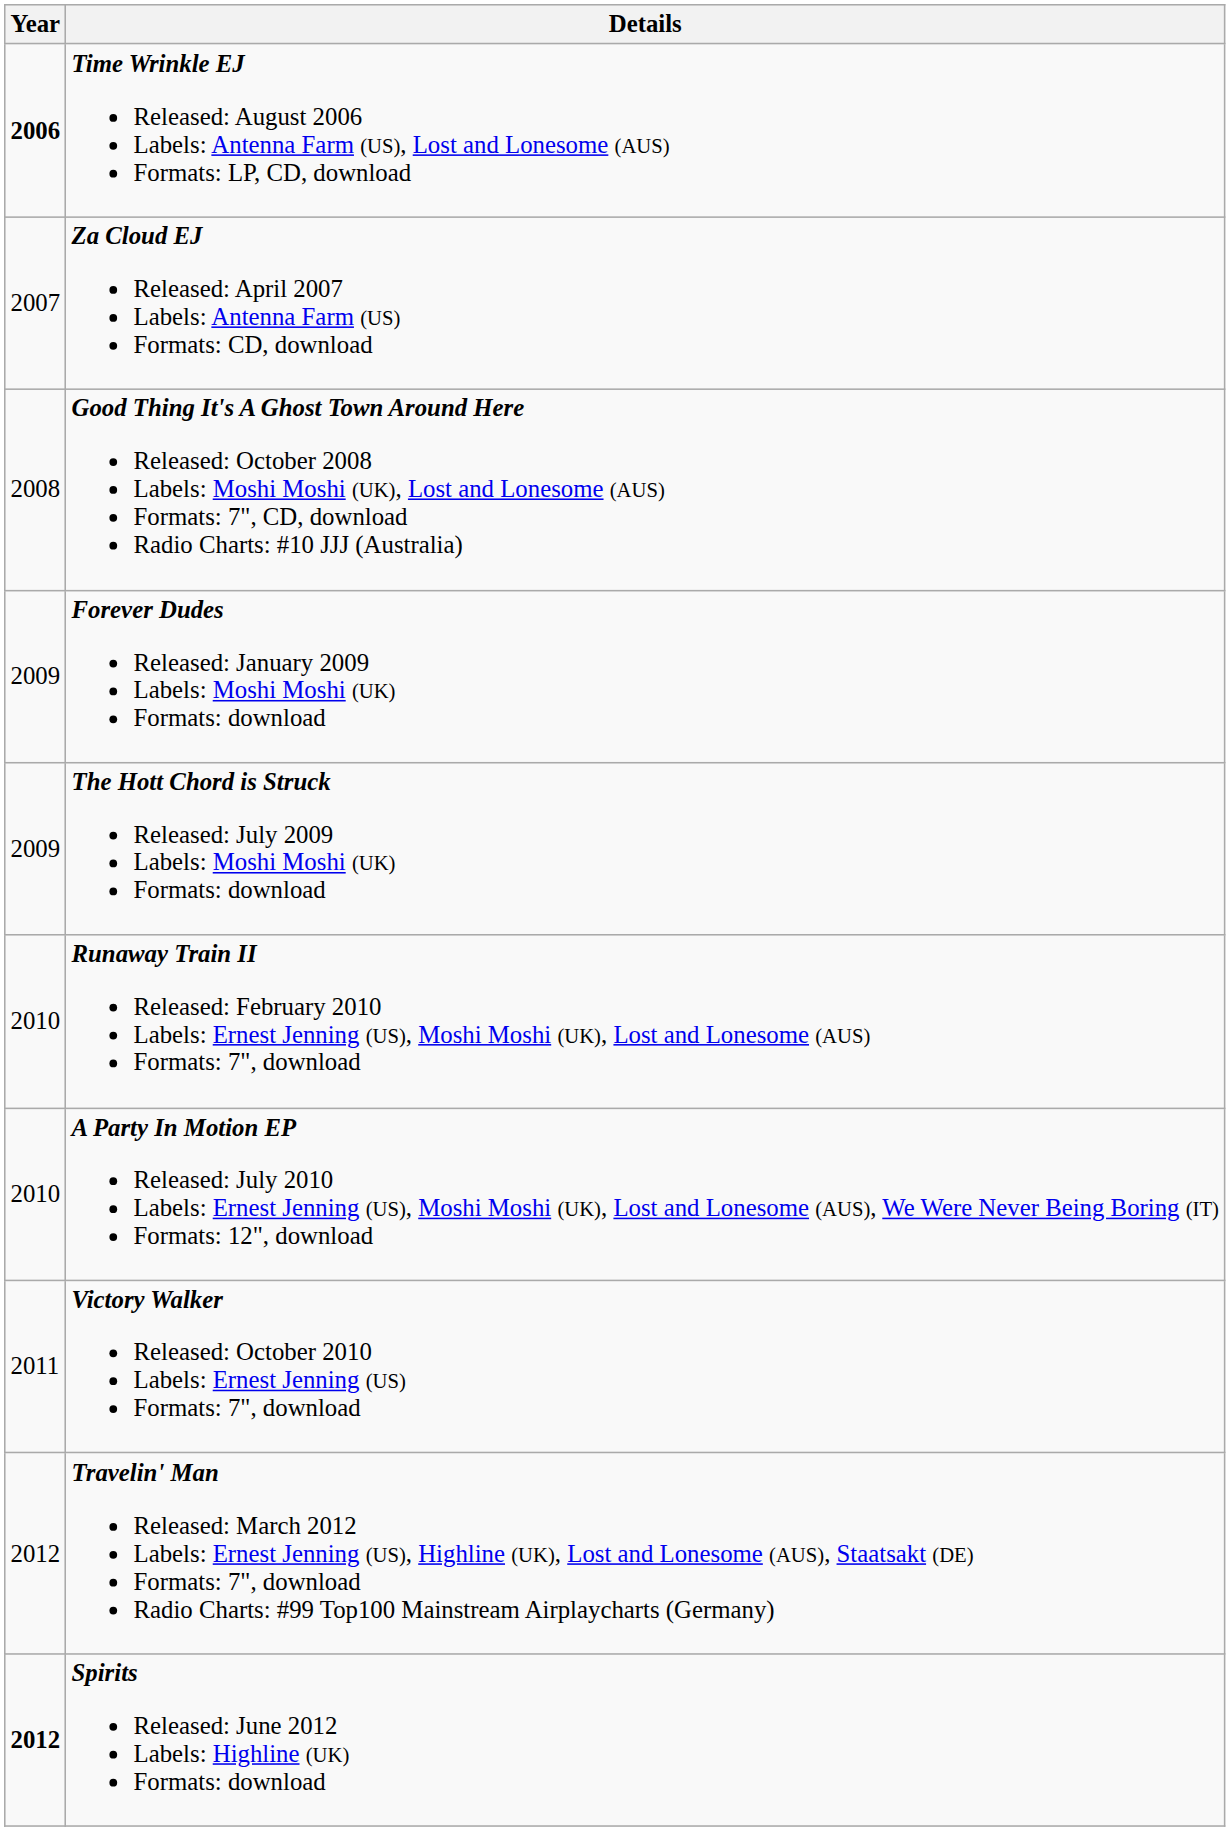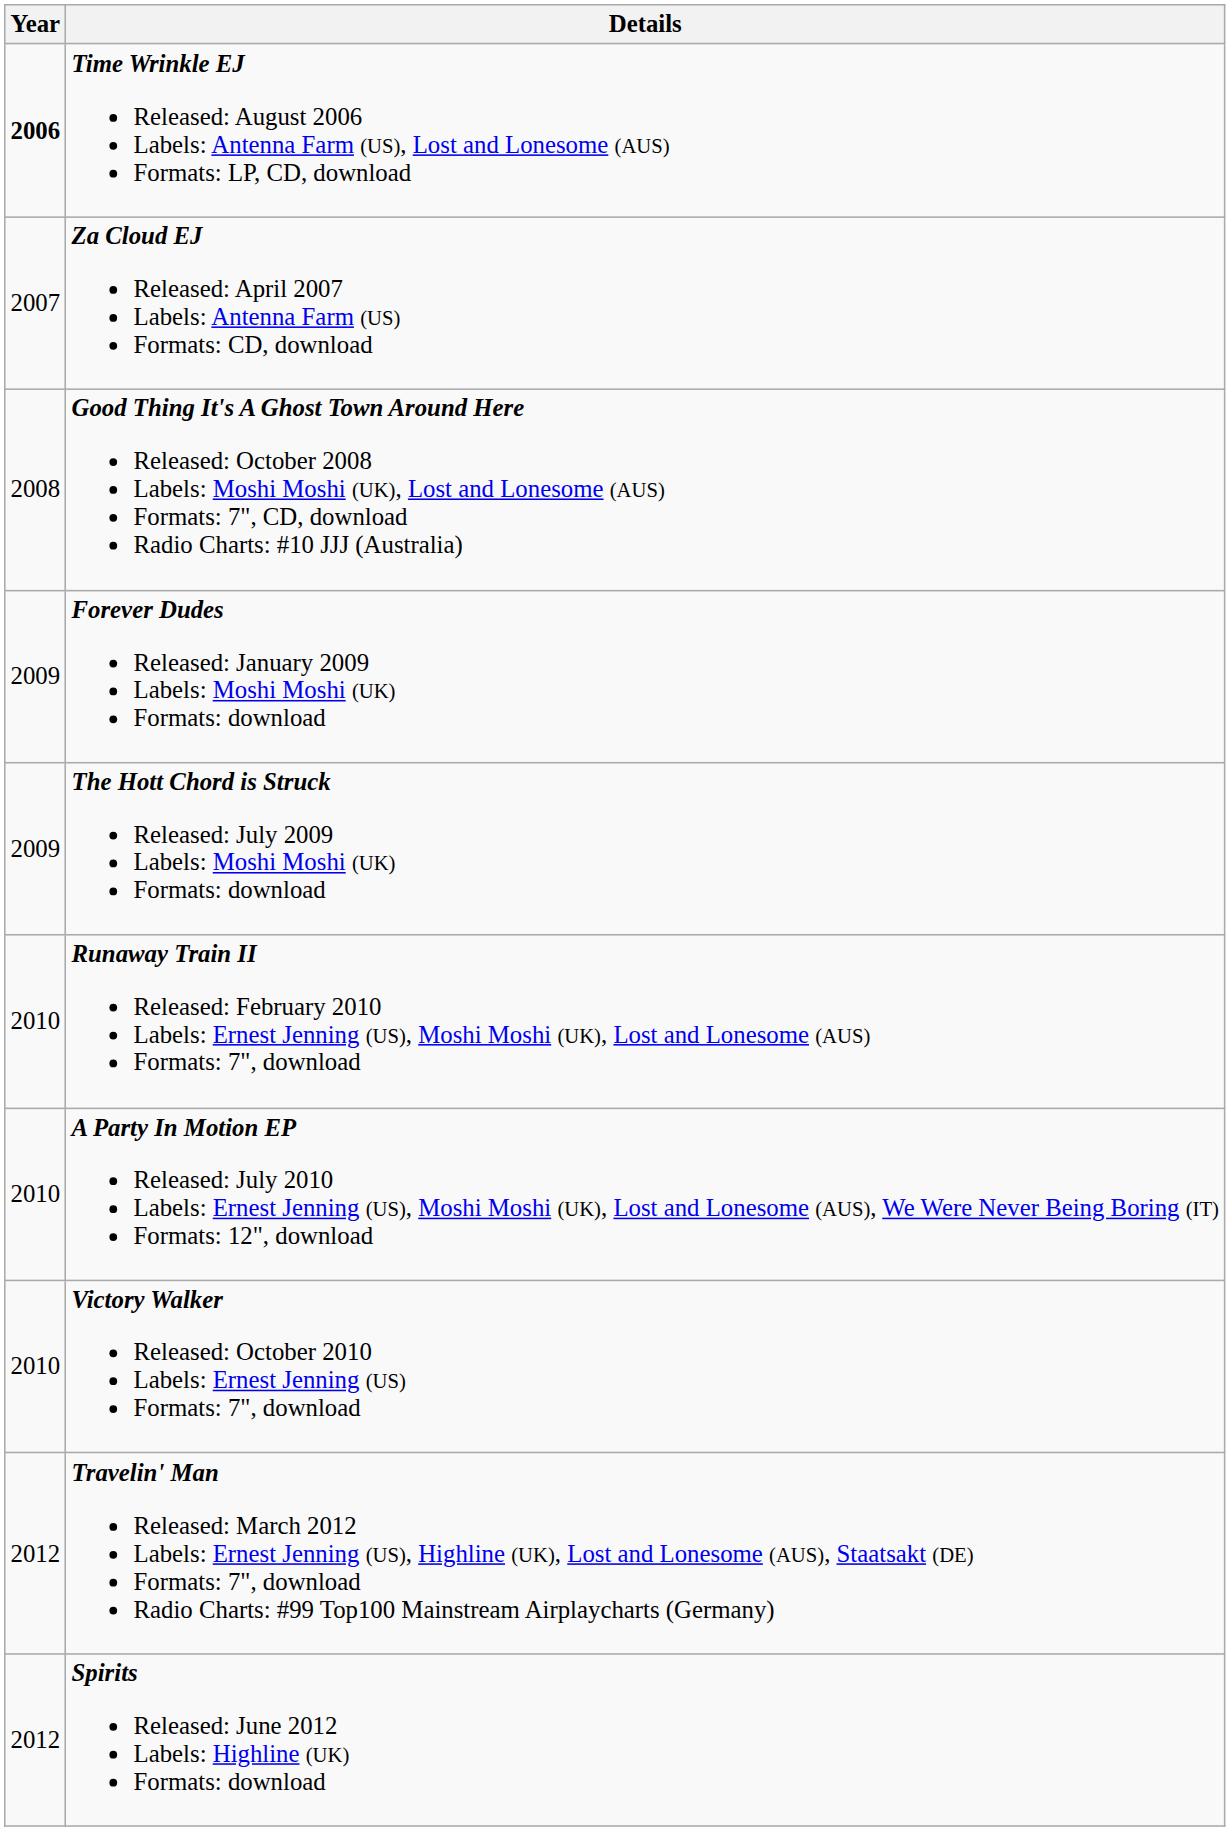row 9 | Year: 2011 -> 2010
row 11 | Year: bold -> normal
